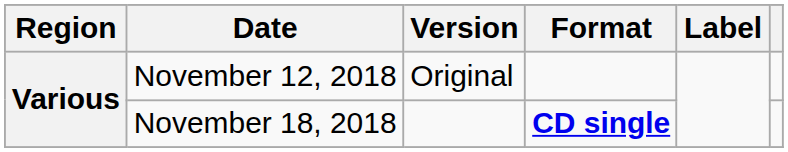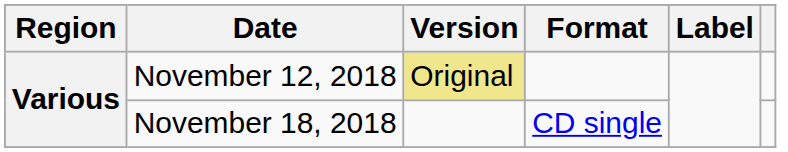November 12, 2018 | Version: no background -> khaki background
November 18, 2018 | Format: bold -> normal
